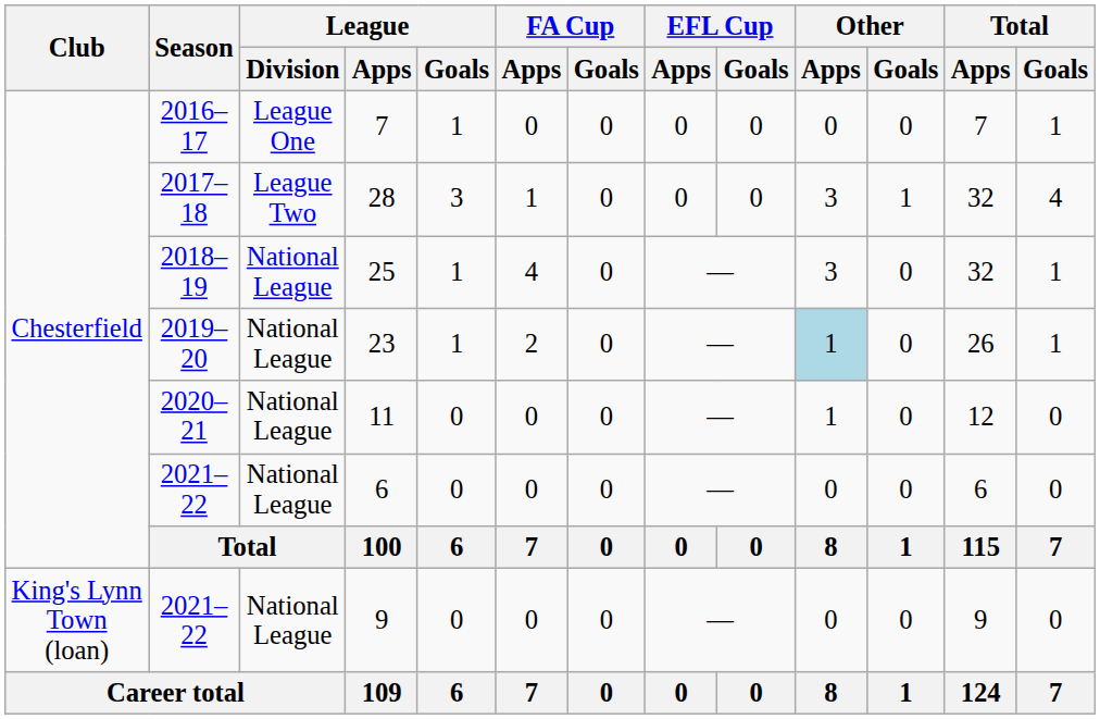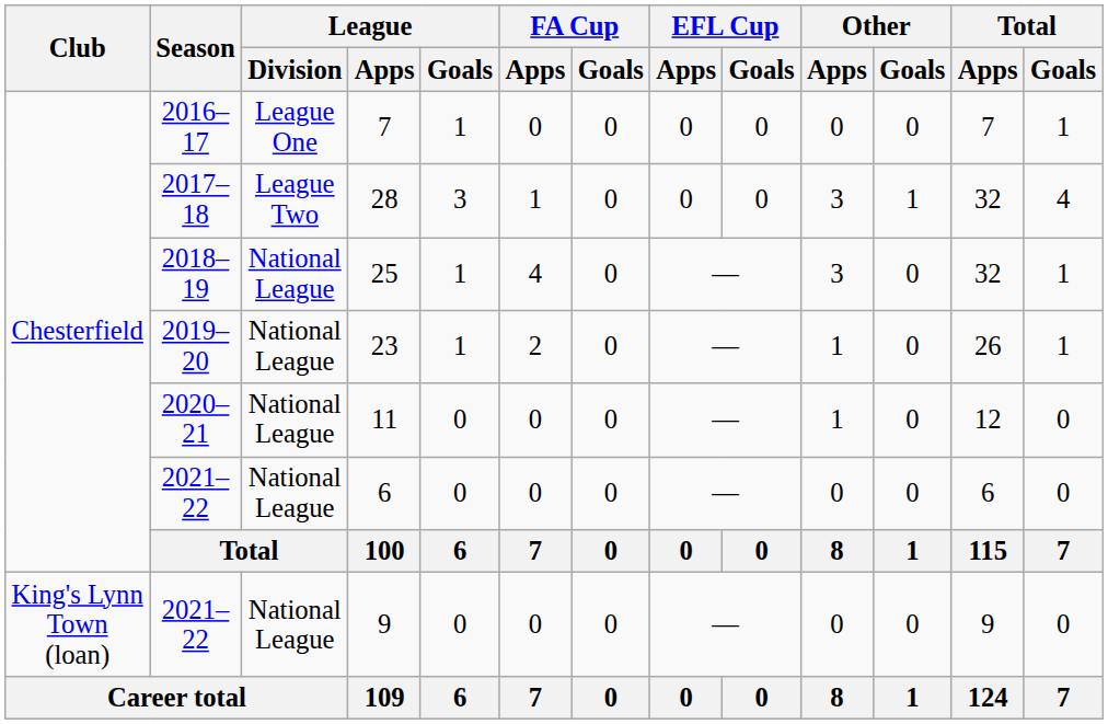23 | Other / Apps: lightblue background -> no background
